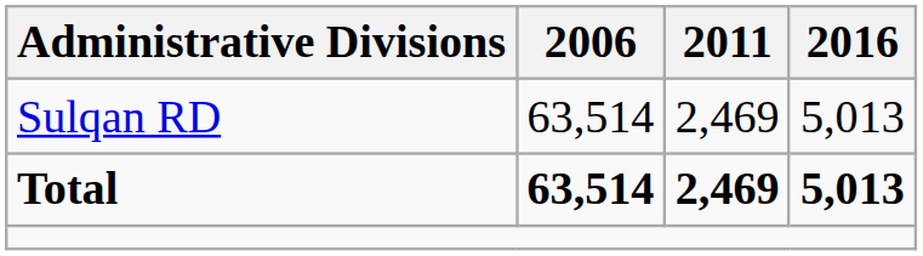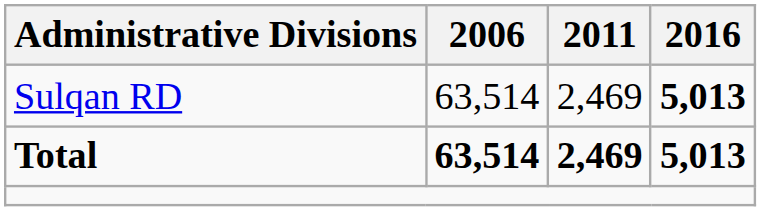Sulqan RD | 2016: normal -> bold
